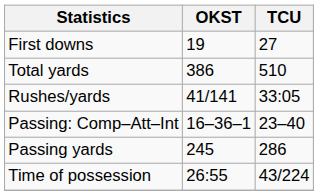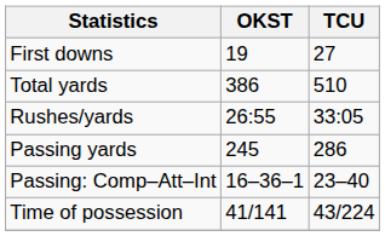Rushes/yards | OKST: 41/141 -> 26:55
rows swapped: Passing yards <-> Passing: Comp–Att–Int
Time of possession | OKST: 26:55 -> 41/141
